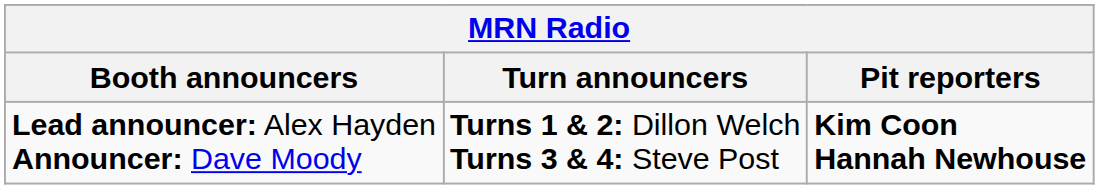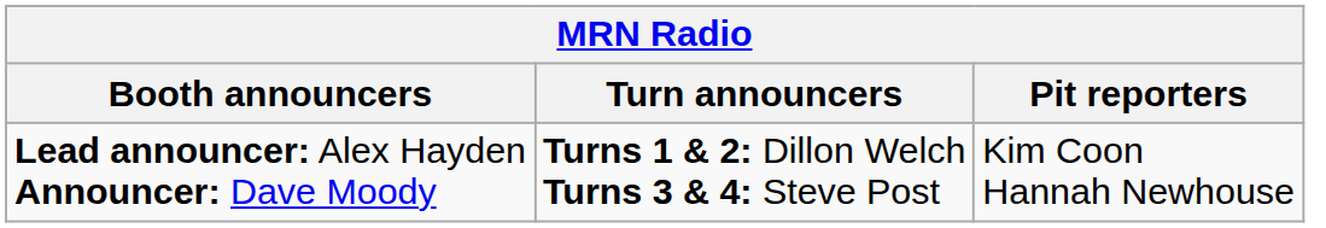Lead announcer: Alex Hayden Announcer: Dave Moody | Pit reporters: bold -> normal
